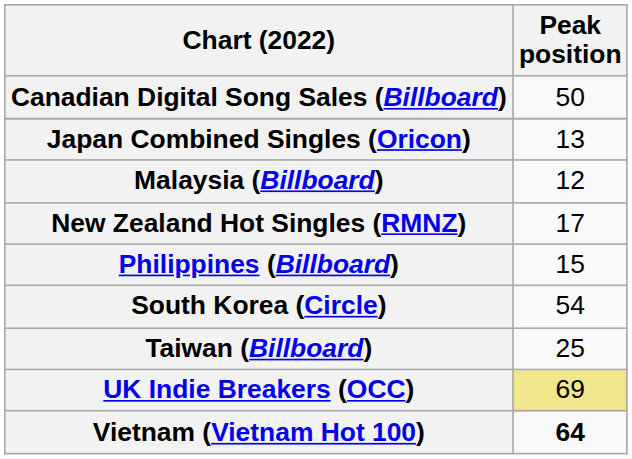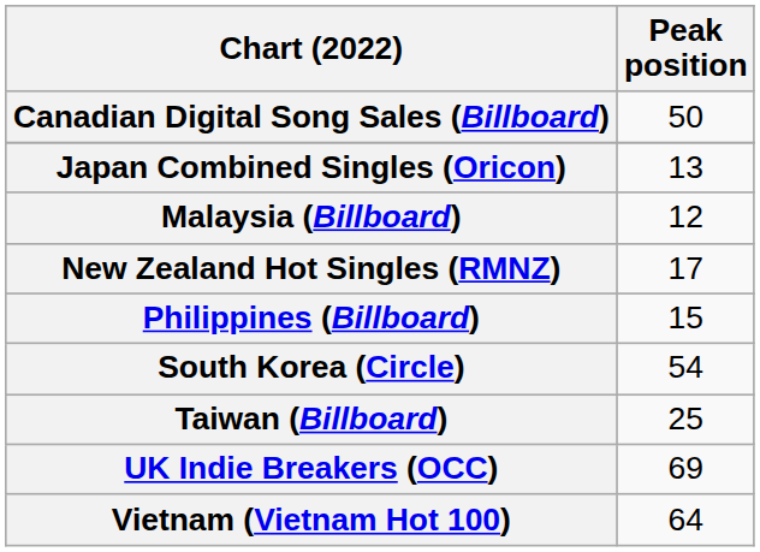UK Indie Breakers (OCC) | Peak position: khaki background -> no background
Vietnam (Vietnam Hot 100) | Peak position: bold -> normal
